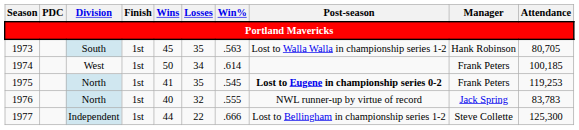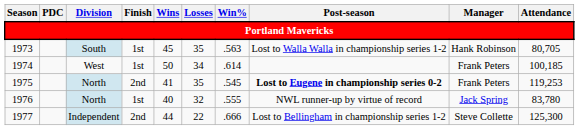1975 | Finish: 1st -> 2nd
1976 | Attendance: 83,783 -> 83,780
1977 | Finish: 1st -> 2nd
